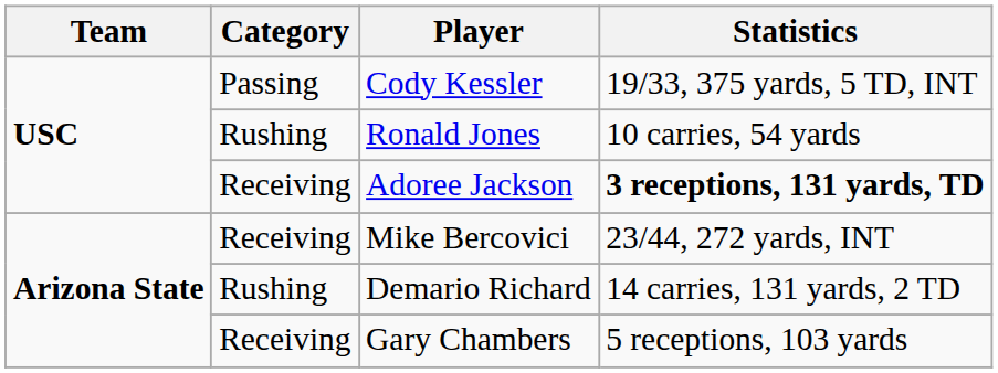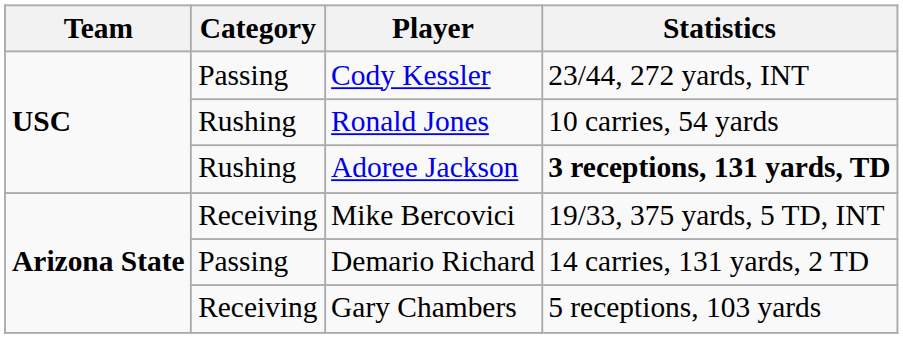Cody Kessler | Statistics: 19/33, 375 yards, 5 TD, INT -> 23/44, 272 yards, INT
Adoree Jackson | Category: Receiving -> Rushing
Mike Bercovici | Statistics: 23/44, 272 yards, INT -> 19/33, 375 yards, 5 TD, INT
Demario Richard | Category: Rushing -> Passing
